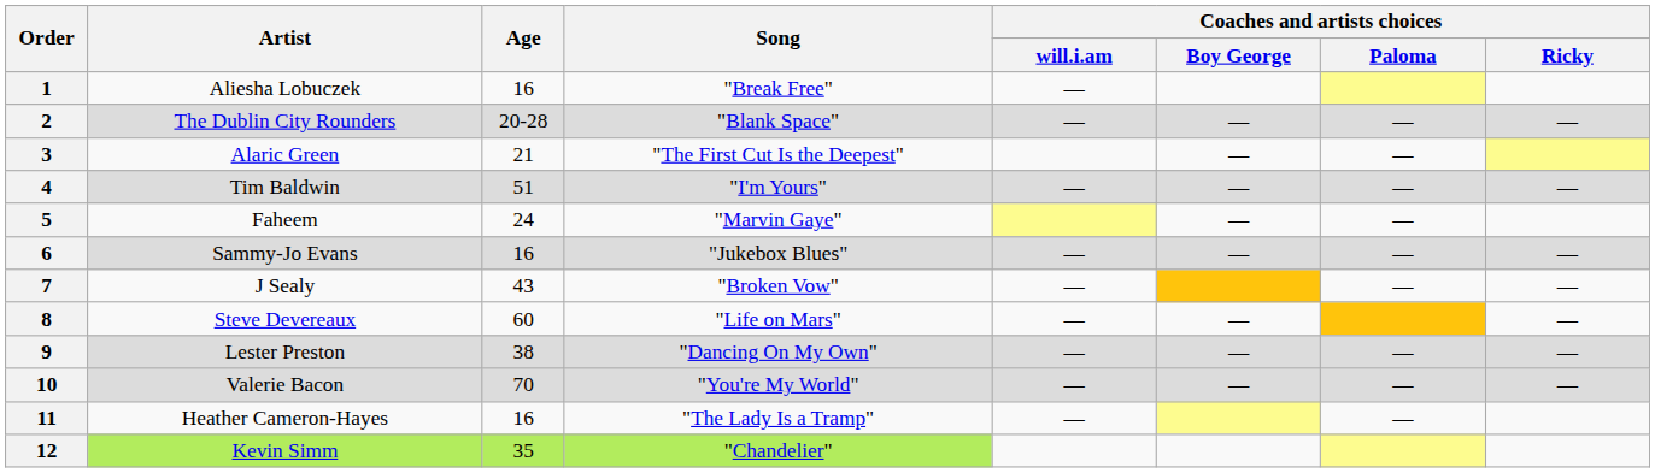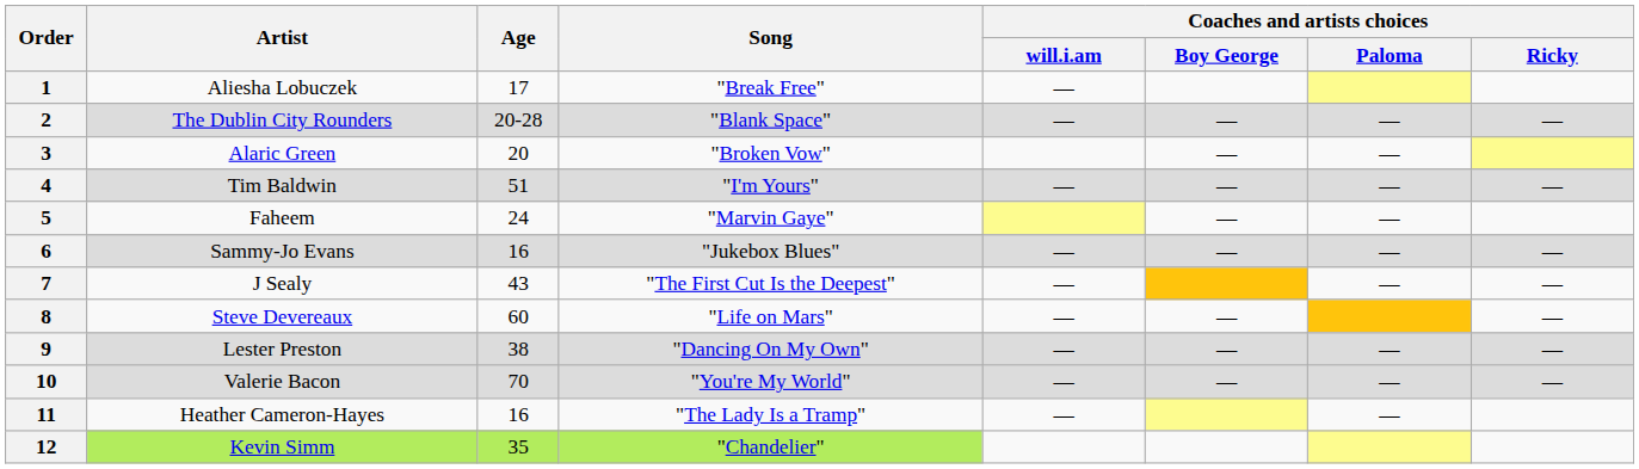1 | Age: 16 -> 17
3 | Age: 21 -> 20
3 | Song: "The First Cut Is the Deepest" -> "Broken Vow"
7 | Song: "Broken Vow" -> "The First Cut Is the Deepest"
